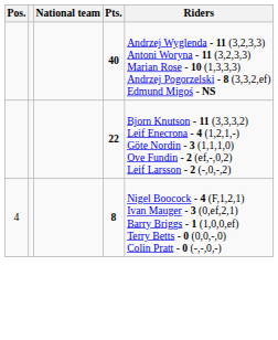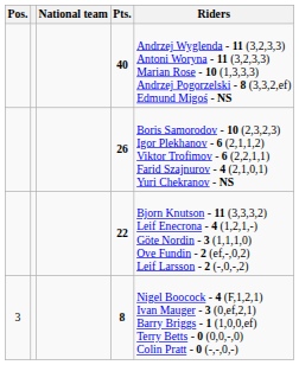+ row: 26 | Boris Samorodov - 10 (2,3,2,3) Igor Plekhanov - 6 (2,1,1,2) Viktor Trofimov - 6 (2,2,1,1) Farid Szajnurov - 4 (2,1,0,1) Yuri Chekranov - NS
8 | Pos.: 4 -> 3
